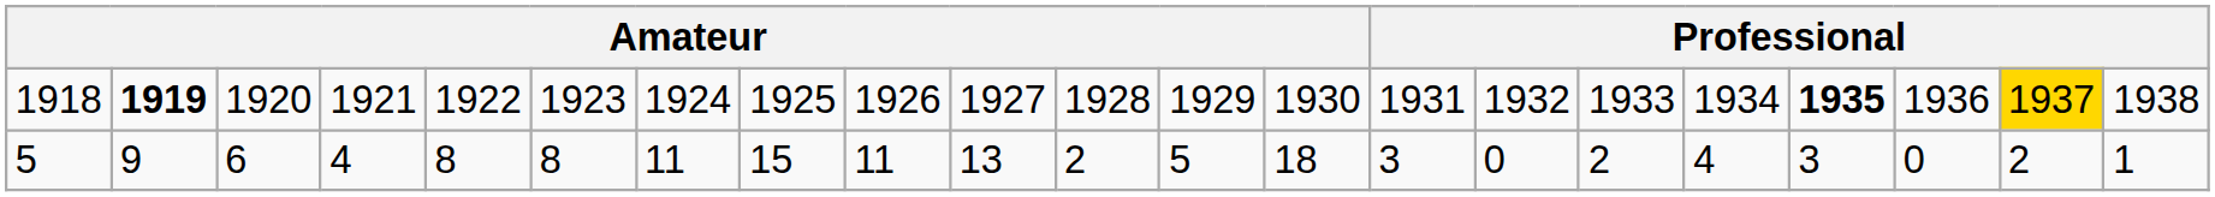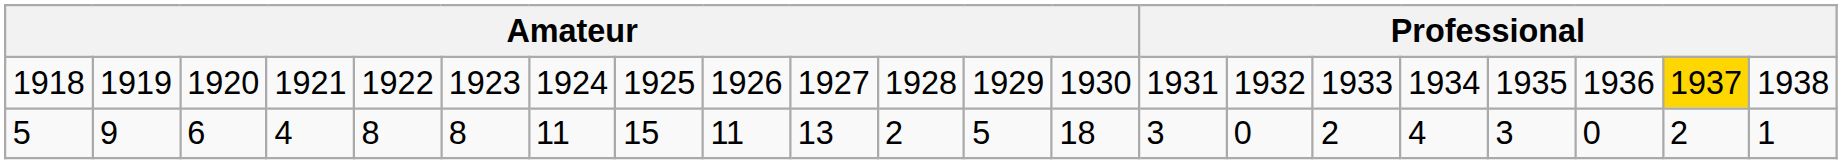1918 | column 2: bold -> normal
1918 | column 18: bold -> normal
